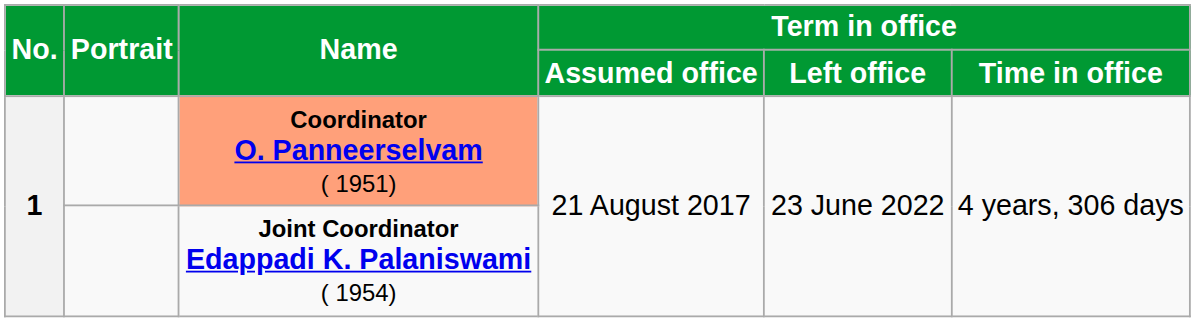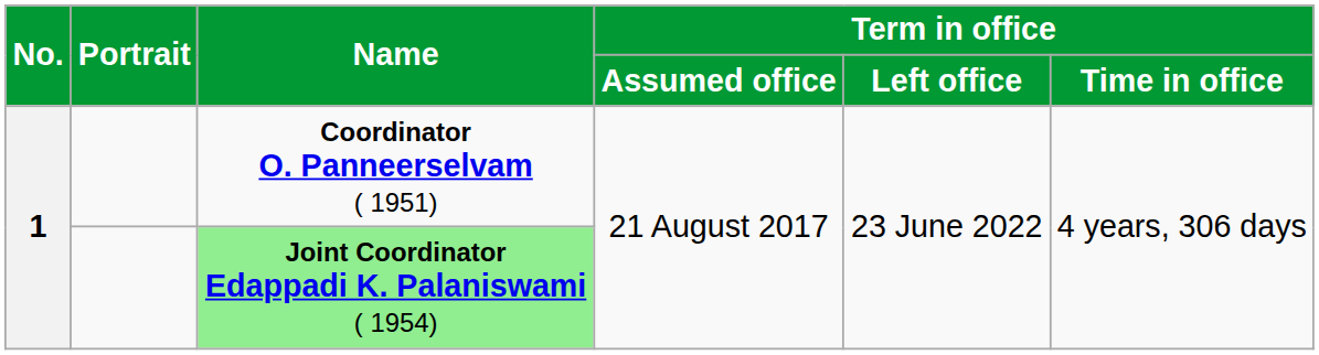Coordinator O. Panneerselvam ( 1951) | Name: lightsalmon background -> no background
Joint Coordinator Edappadi K. Palaniswami ( 1954) | Name: no background -> lightgreen background
